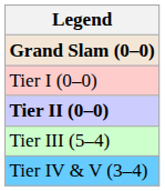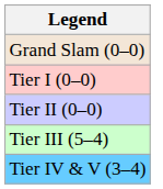row 2 | column 1: bold -> normal
row 4 | column 1: bold -> normal
